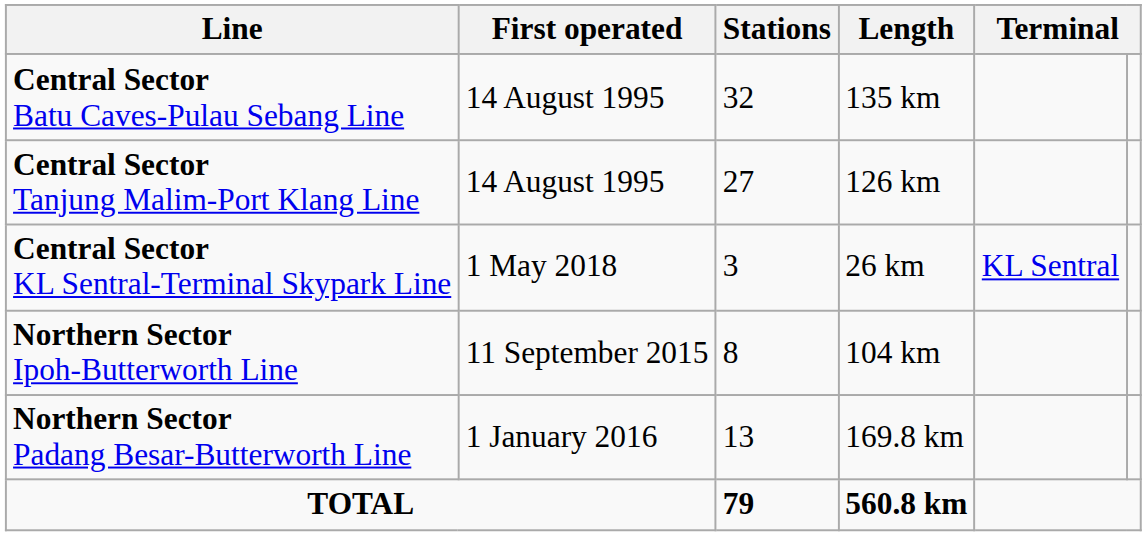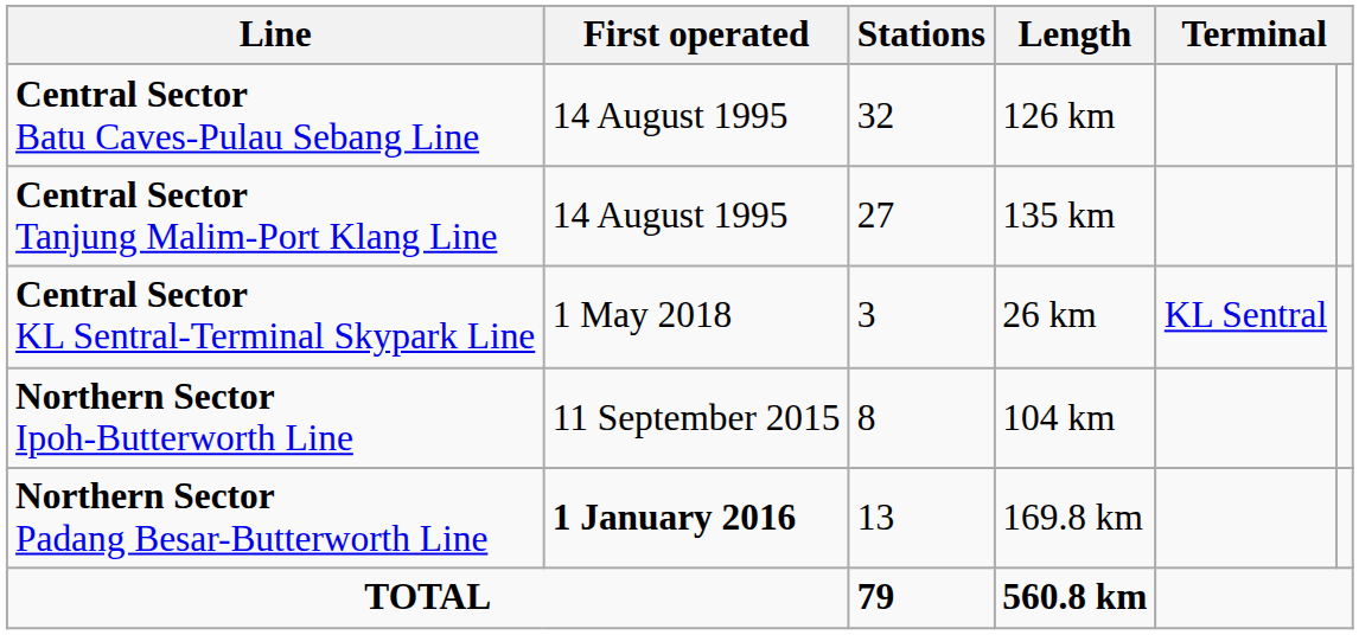Central Sector Batu Caves-Pulau Sebang Line | Length: 135 km -> 126 km
Central Sector Tanjung Malim-Port Klang Line | Length: 126 km -> 135 km
Northern Sector Padang Besar-Butterworth Line | First operated: normal -> bold
